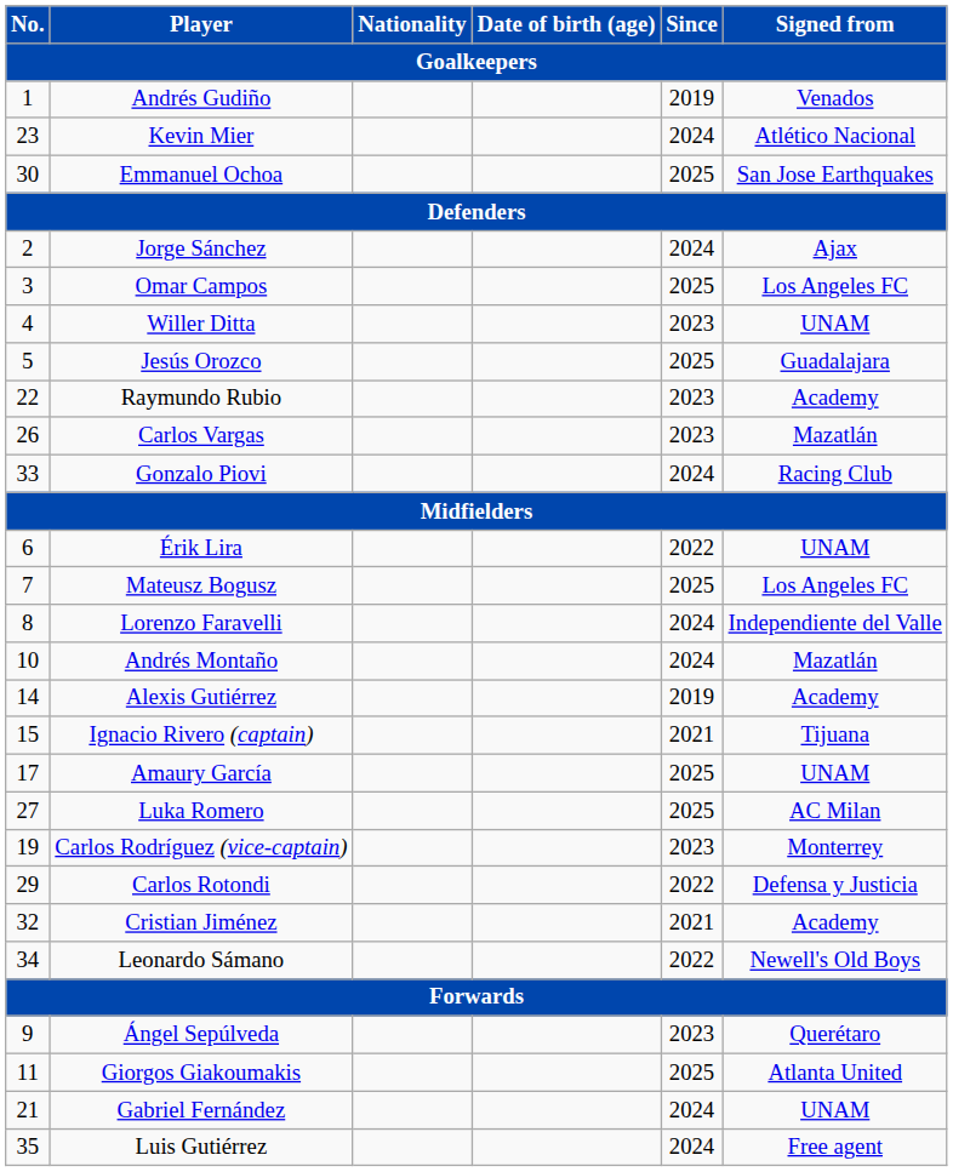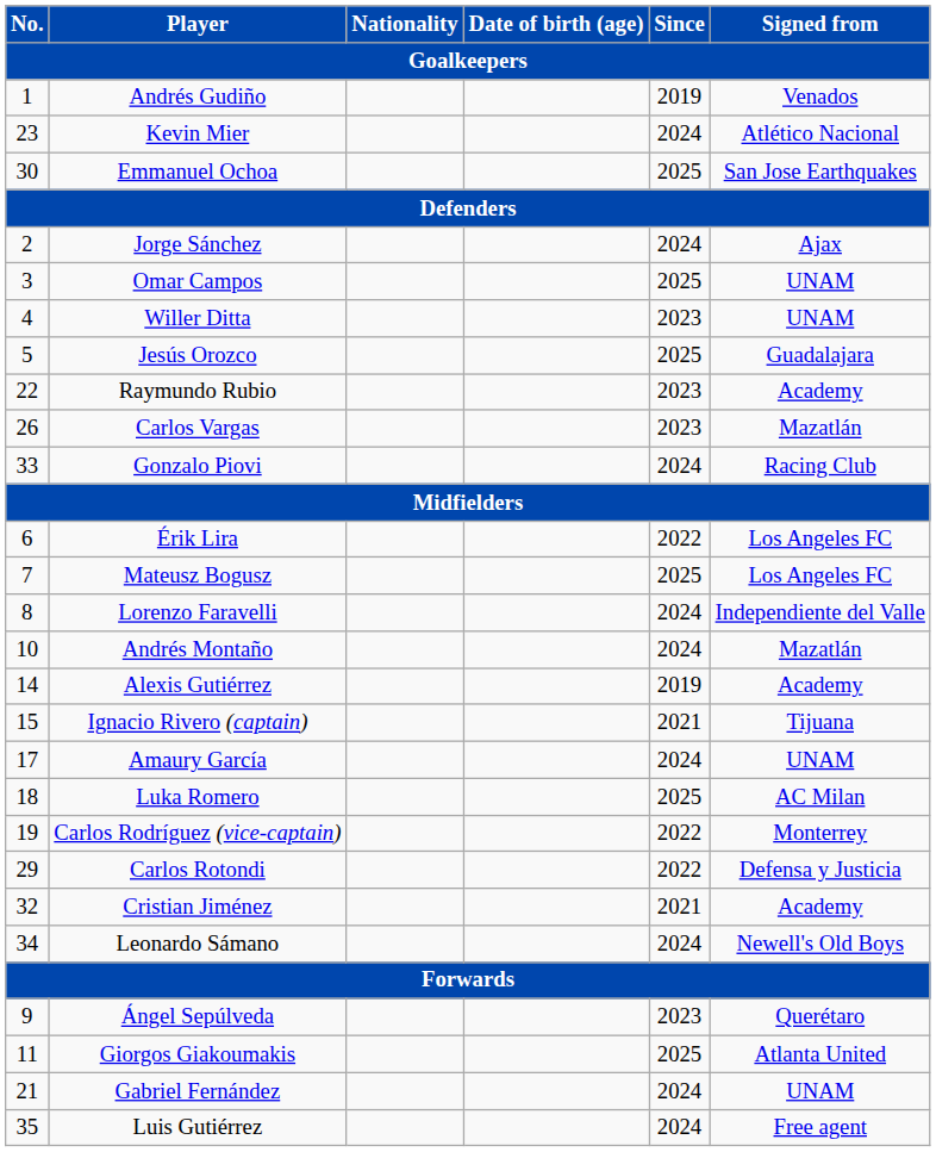Omar Campos | Signed from: Los Angeles FC -> UNAM
Érik Lira | Signed from: UNAM -> Los Angeles FC
Amaury García | Since: 2025 -> 2024
Luka Romero | No.: 27 -> 18
Carlos Rodríguez (vice-captain) | Since: 2023 -> 2022
Leonardo Sámano | Since: 2022 -> 2024
